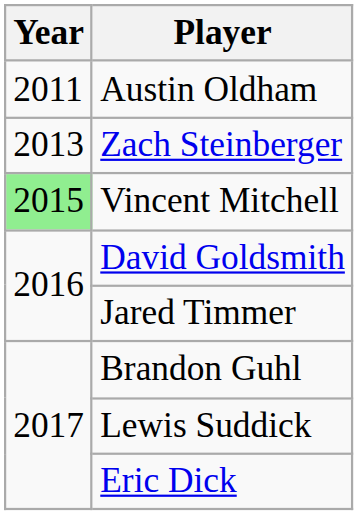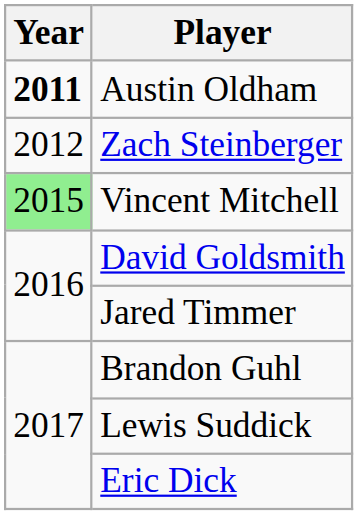Austin Oldham | Year: normal -> bold
Zach Steinberger | Year: 2013 -> 2012
